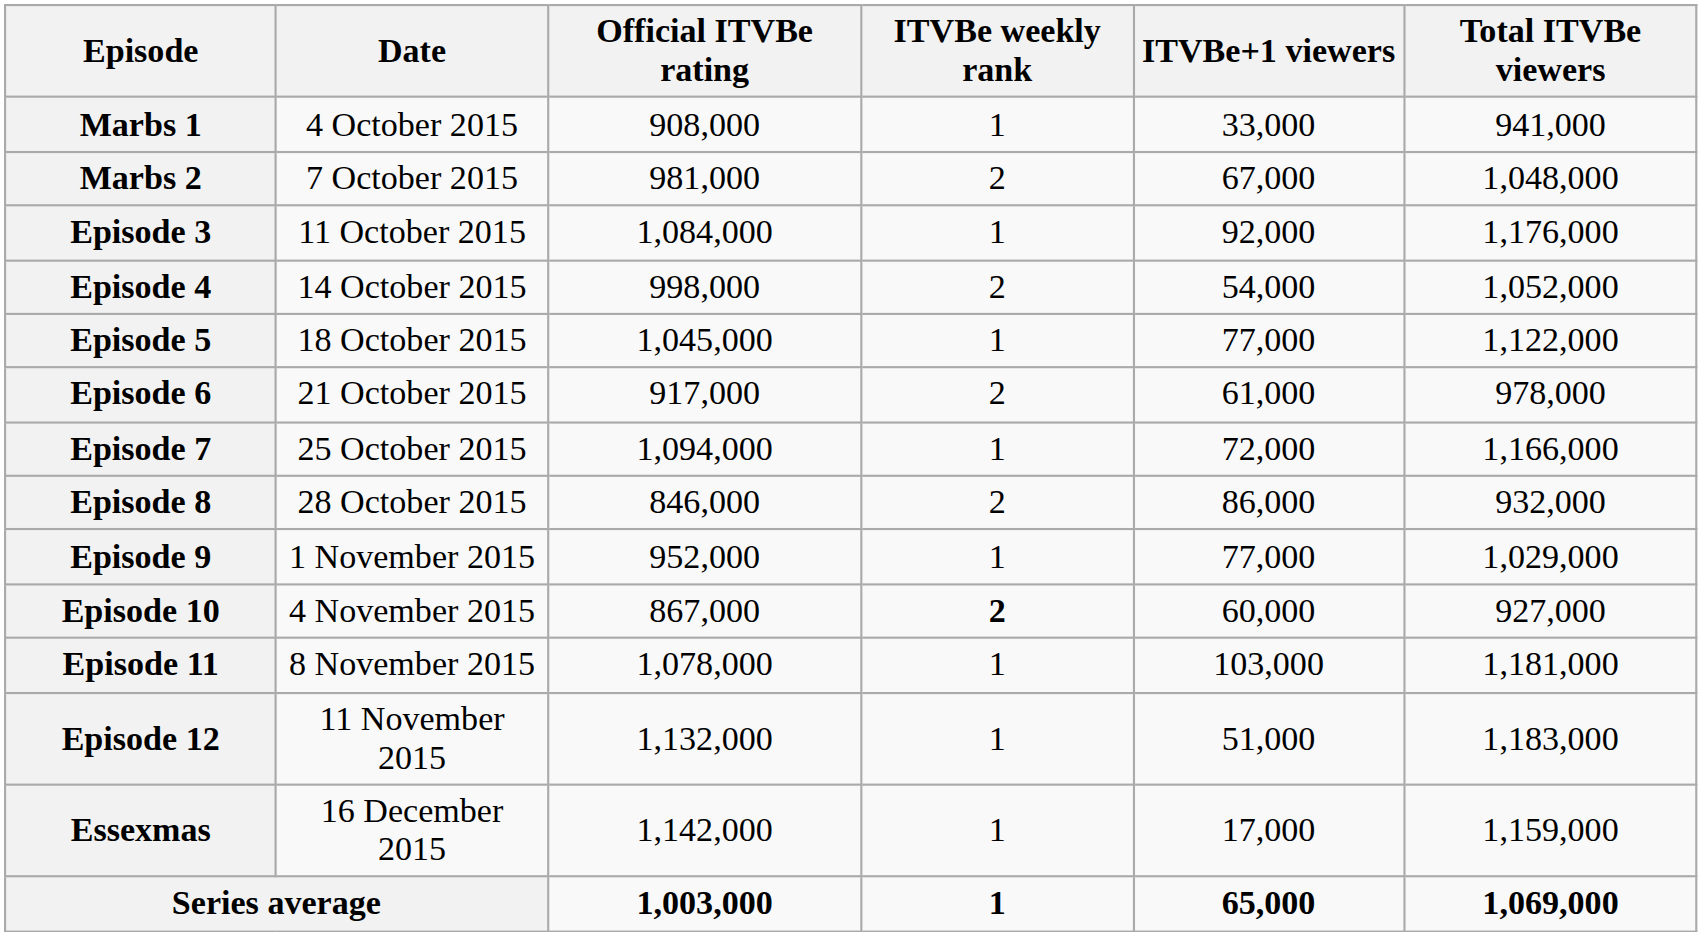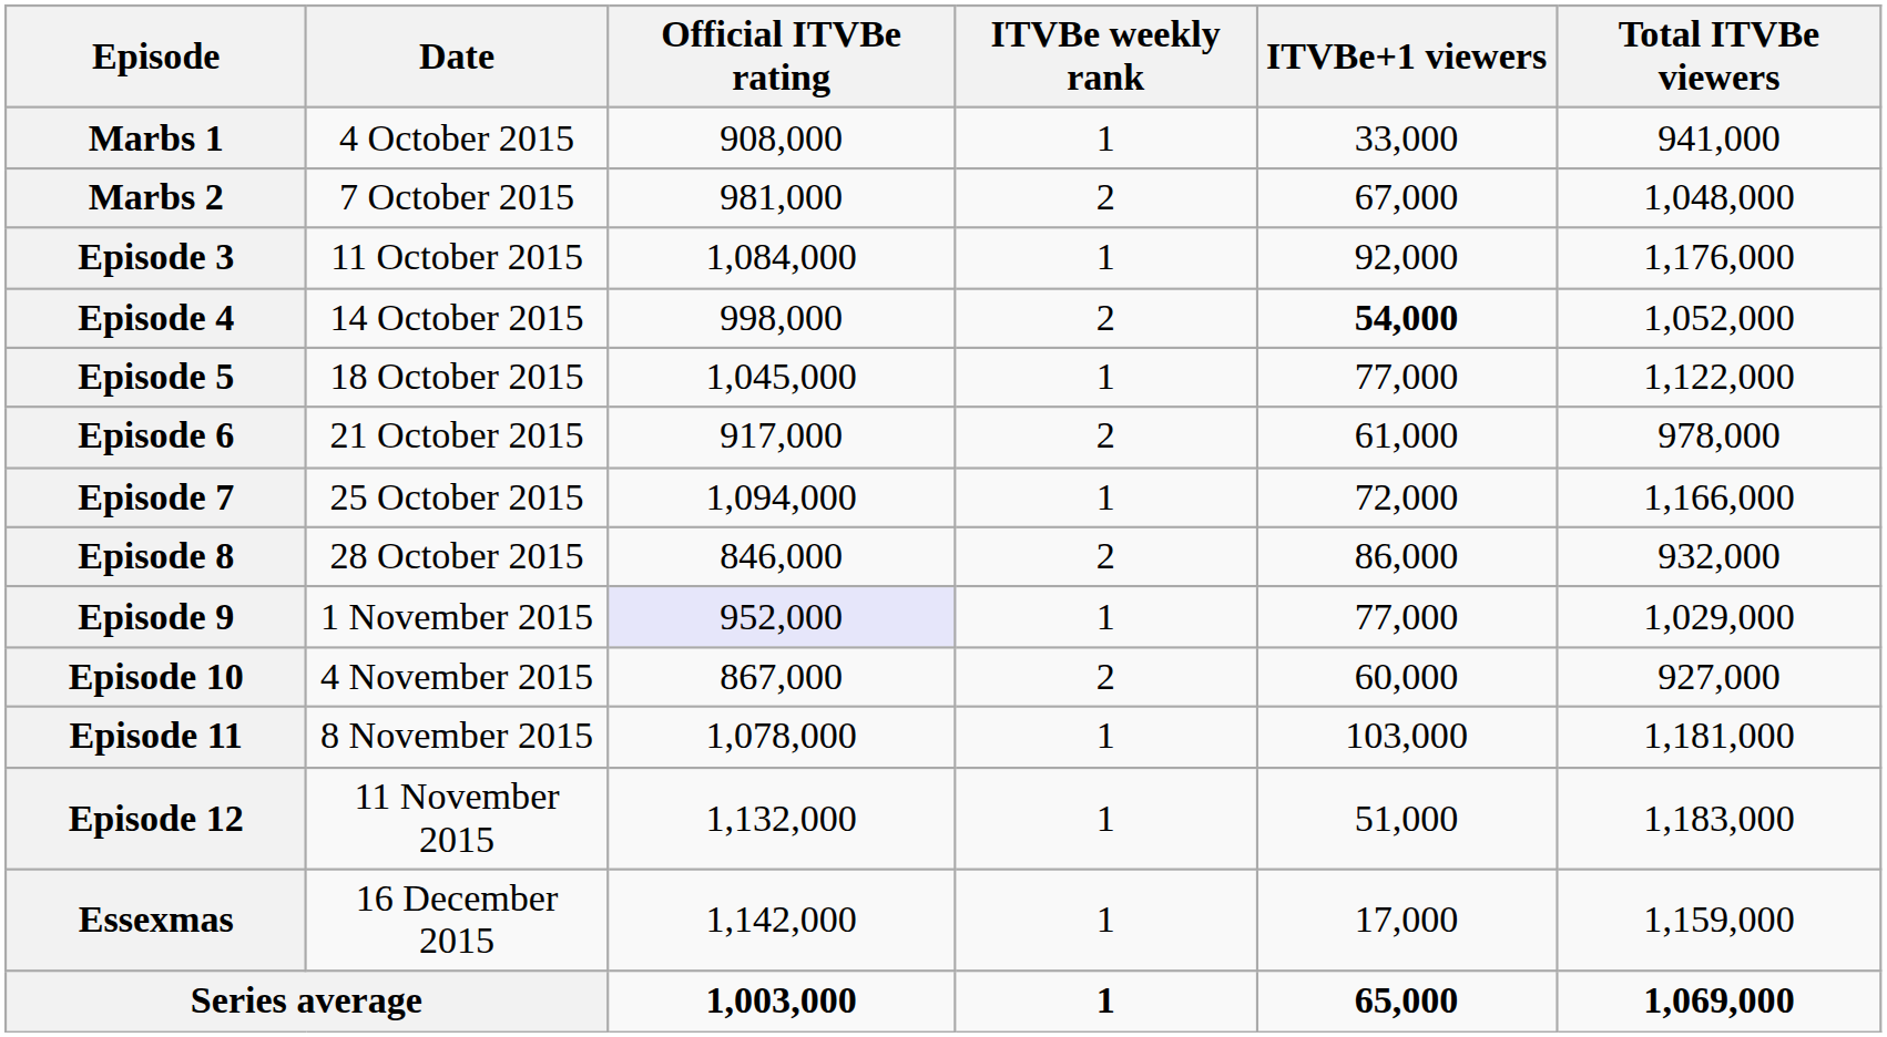Episode 4 | ITVBe+1 viewers: normal -> bold
Episode 9 | Official ITVBe rating: no background -> lavender background
Episode 10 | ITVBe weekly rank: bold -> normal
